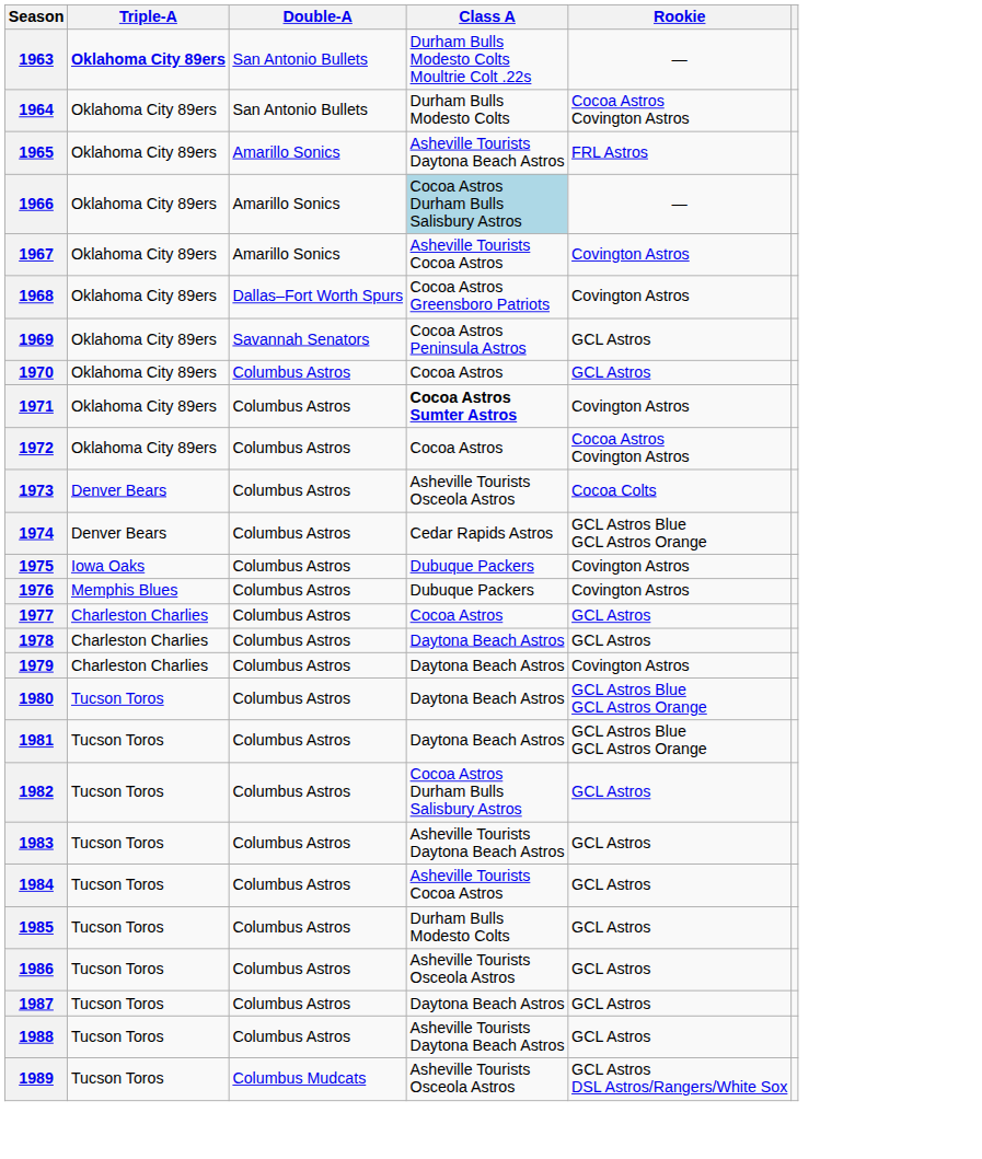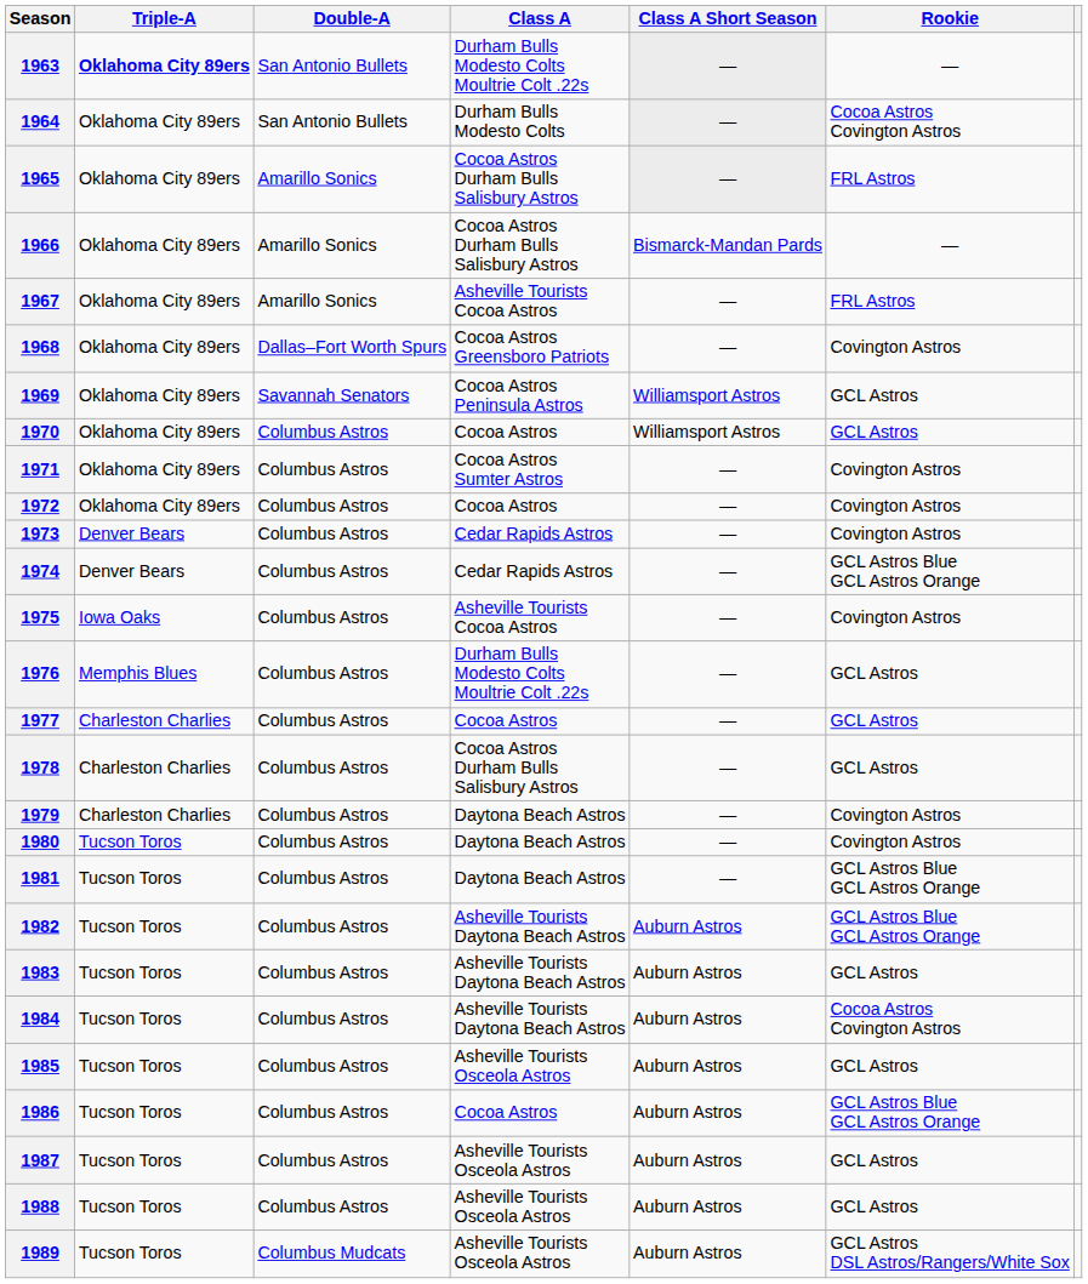+ column: Class A Short Season | — | — | — | Bismarck-Mandan Pards | — | — | Williamsport Astros | Williamsport Astros | — | — | — | — | — | — | — | — | — | — | — | Auburn Astros | Auburn Astros | Auburn Astros | Auburn Astros | Auburn Astros | Auburn Astros | Auburn Astros | Auburn Astros
1965 | Class A: Asheville Tourists Daytona Beach Astros -> Cocoa Astros Durham Bulls Salisbury Astros
1966 | Class A: lightblue background -> no background
1967 | Rookie: Covington Astros -> FRL Astros
1971 | Class A: bold -> normal
1972 | Rookie: Cocoa Astros Covington Astros -> Covington Astros
1973 | Class A: Asheville Tourists Osceola Astros -> Cedar Rapids Astros
1973 | Rookie: Cocoa Colts -> Covington Astros
1975 | Class A: Dubuque Packers -> Asheville Tourists Cocoa Astros
1976 | Class A: Dubuque Packers -> Durham Bulls Modesto Colts Moultrie Colt .22s
1976 | Rookie: Covington Astros -> GCL Astros
1978 | Class A: Daytona Beach Astros -> Cocoa Astros Durham Bulls Salisbury Astros
1980 | Rookie: GCL Astros Blue GCL Astros Orange -> Covington Astros
1982 | Class A: Cocoa Astros Durham Bulls Salisbury Astros -> Asheville Tourists Daytona Beach Astros
1982 | Rookie: GCL Astros -> GCL Astros Blue GCL Astros Orange
1984 | Class A: Asheville Tourists Cocoa Astros -> Asheville Tourists Daytona Beach Astros
1984 | Rookie: GCL Astros -> Cocoa Astros Covington Astros
1985 | Class A: Durham Bulls Modesto Colts -> Asheville Tourists Osceola Astros
1986 | Class A: Asheville Tourists Osceola Astros -> Cocoa Astros
1986 | Rookie: GCL Astros -> GCL Astros Blue GCL Astros Orange
1987 | Class A: Daytona Beach Astros -> Asheville Tourists Osceola Astros
1988 | Class A: Asheville Tourists Daytona Beach Astros -> Asheville Tourists Osceola Astros
